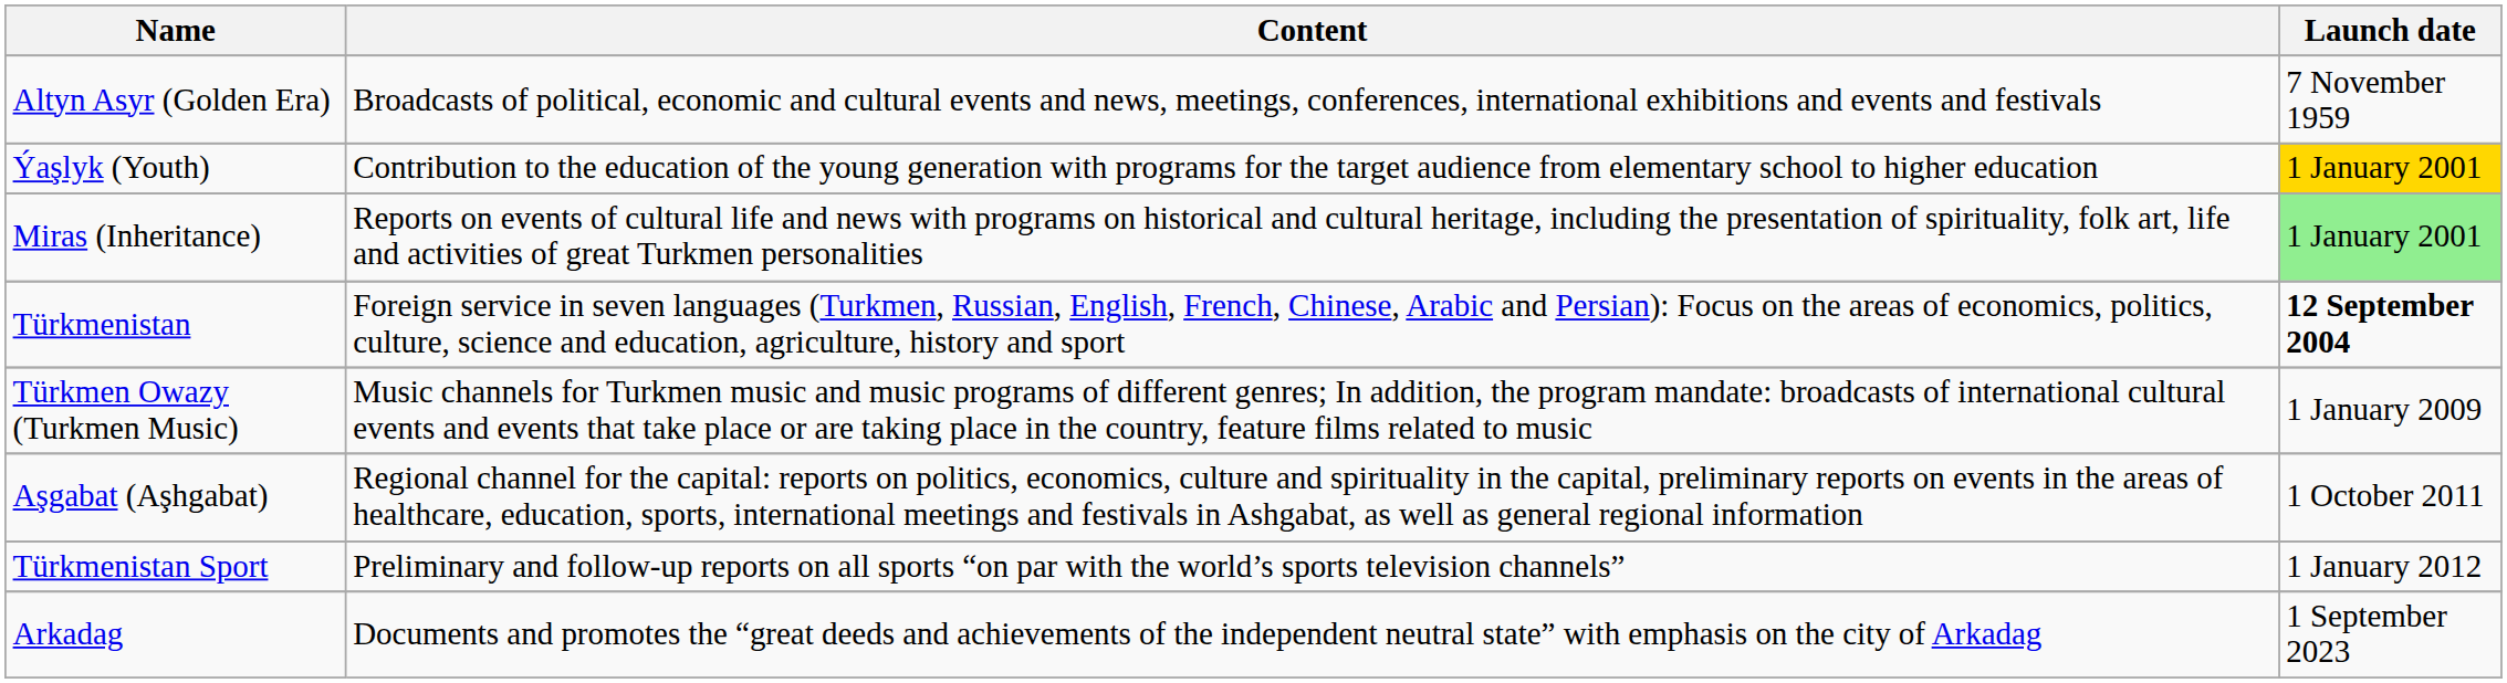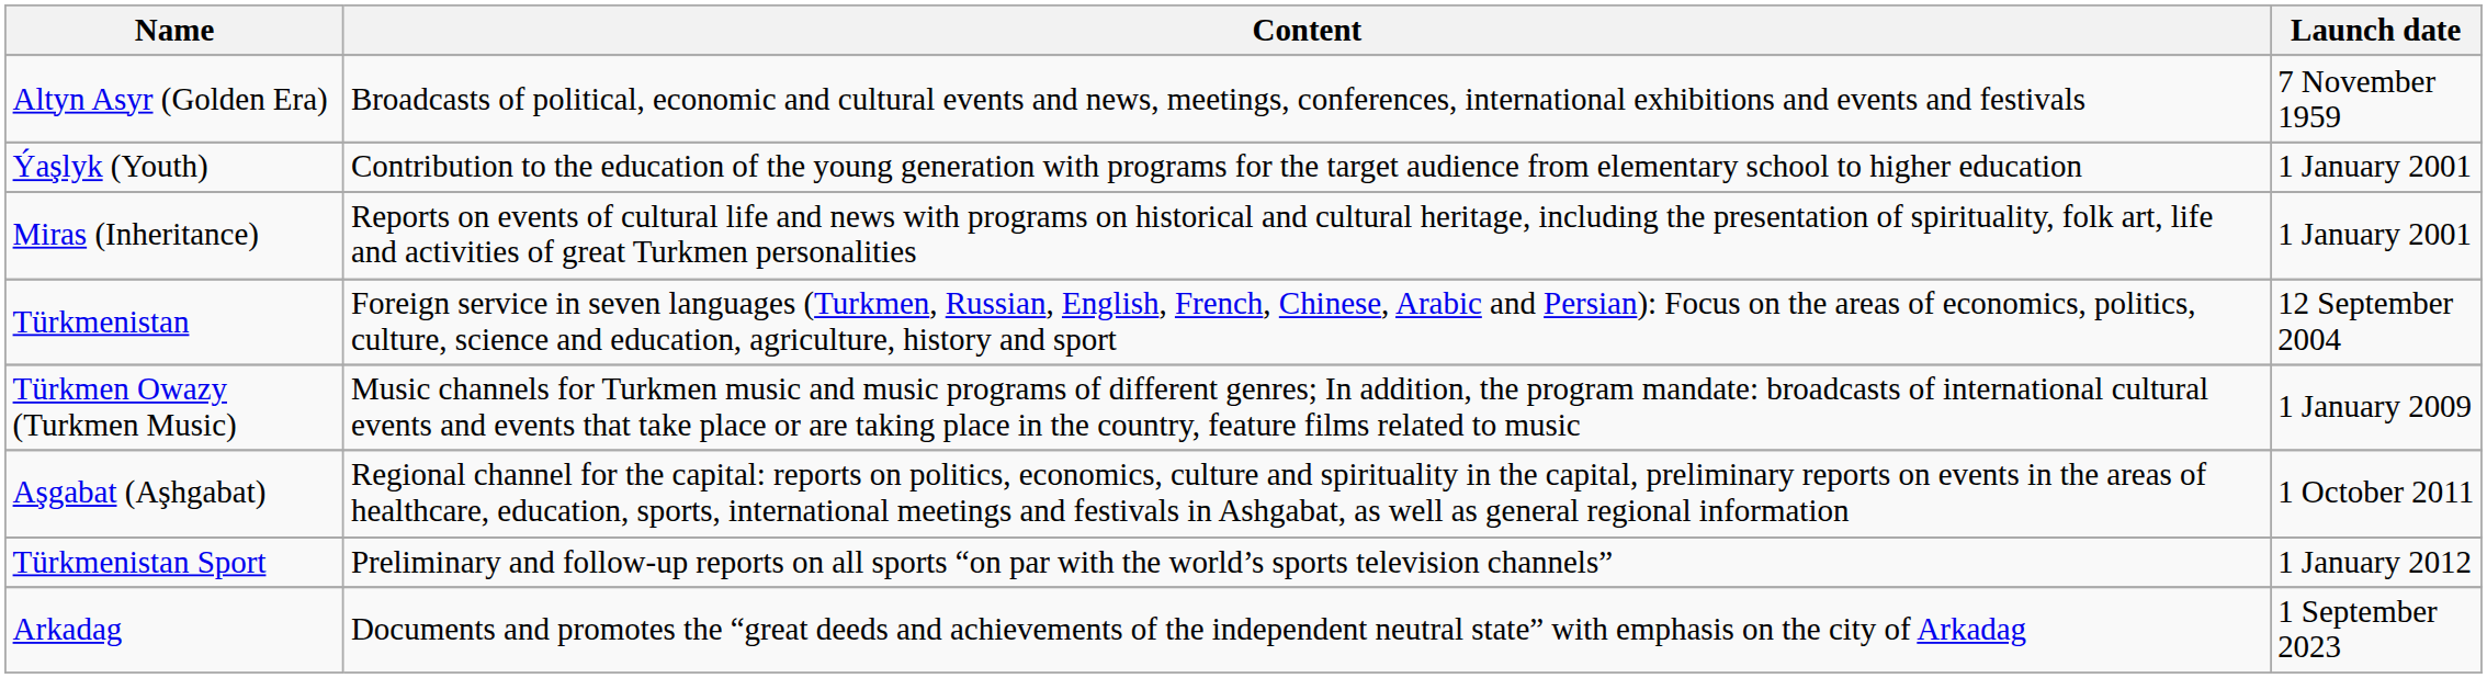Ýaşlyk (Youth) | Launch date: gold background -> no background
Miras (Inheritance) | Launch date: lightgreen background -> no background
Türkmenistan | Launch date: bold -> normal
